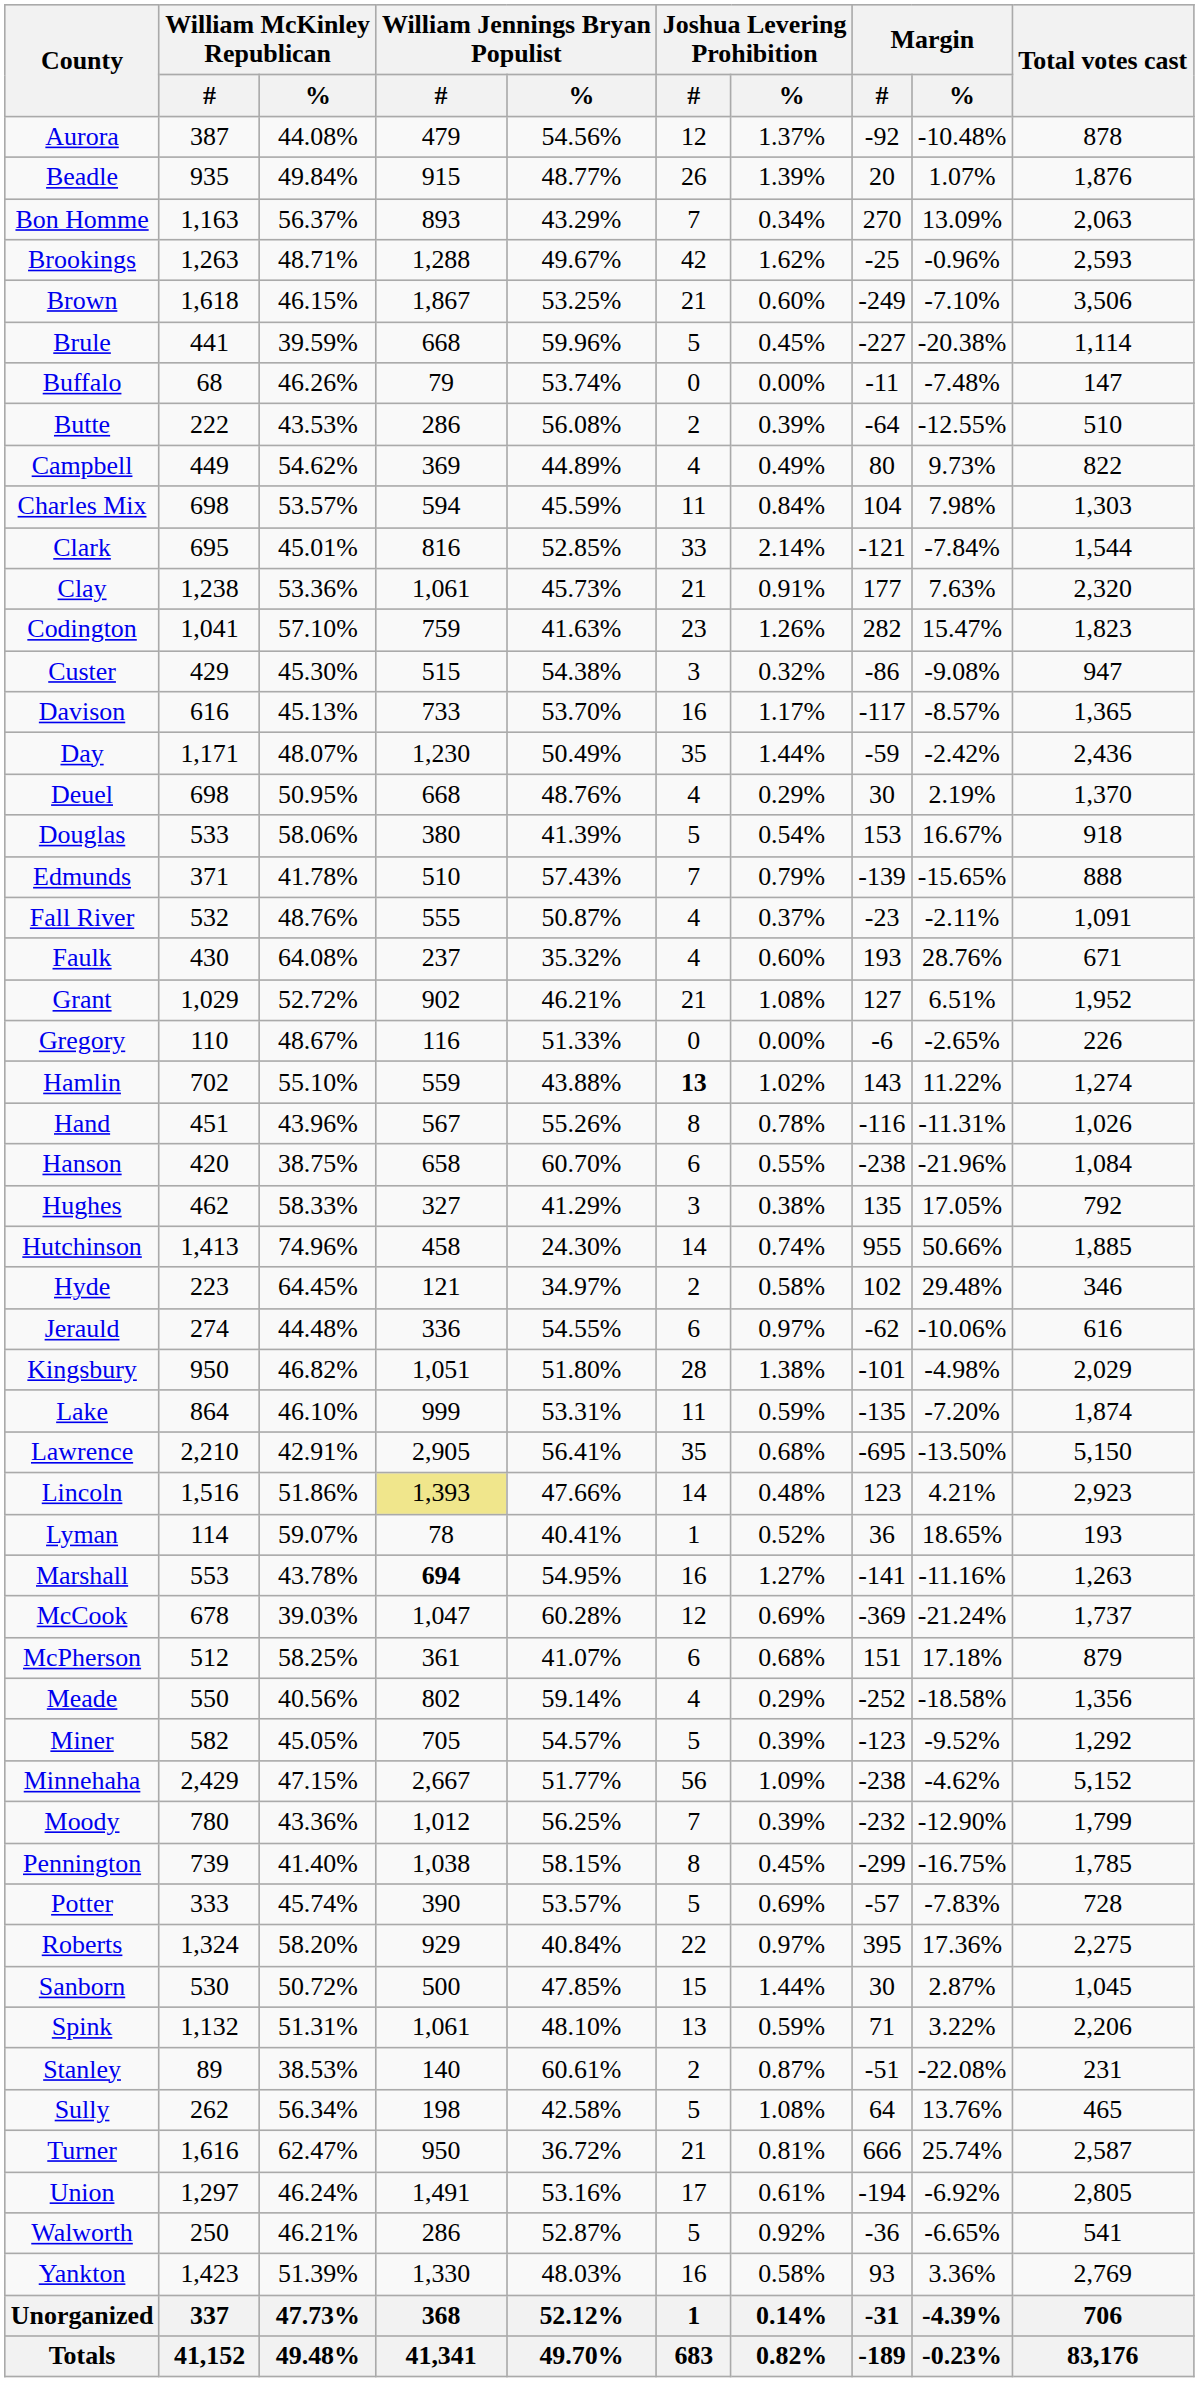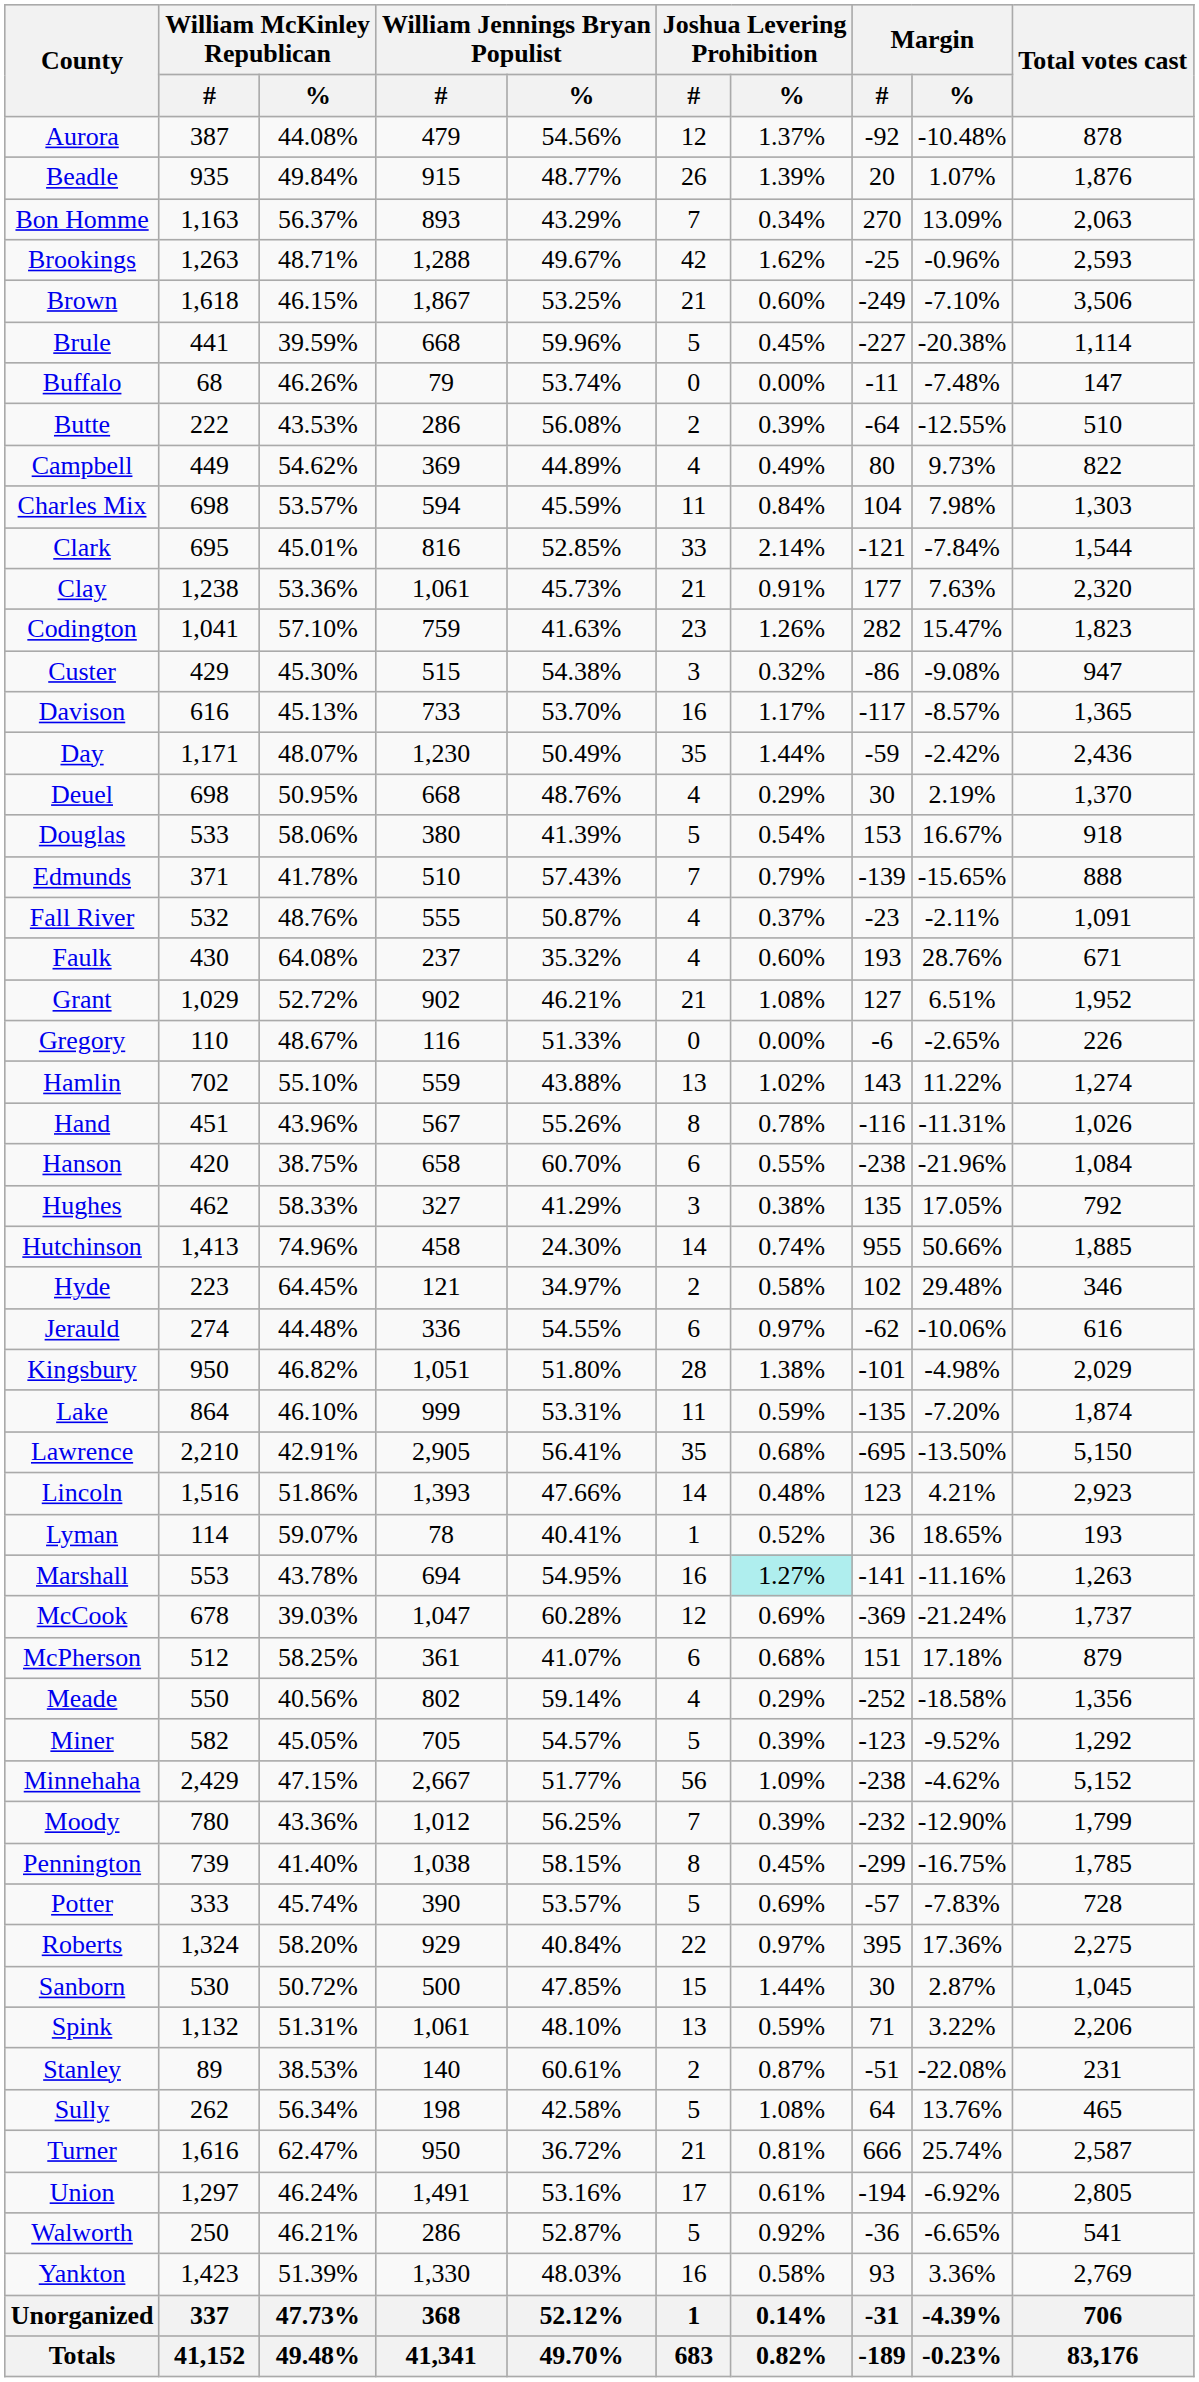Hamlin | Joshua Levering Prohibition / #: bold -> normal
Lincoln | William Jennings Bryan Populist / #: khaki background -> no background
Marshall | William Jennings Bryan Populist / #: bold -> normal
Marshall | Joshua Levering Prohibition / %: no background -> paleturquoise background
